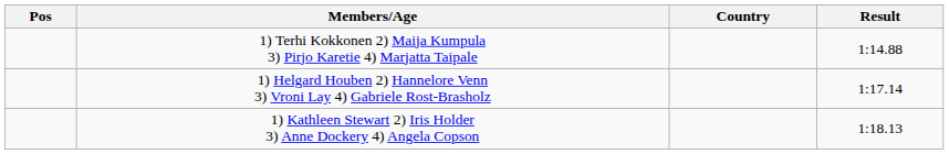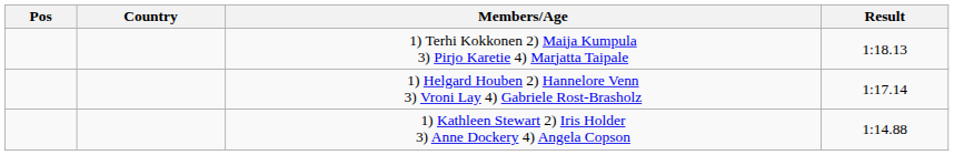columns swapped: Country <-> Members/Age
row 2 | Result: 1:14.88 -> 1:18.13
row 4 | Result: 1:18.13 -> 1:14.88
